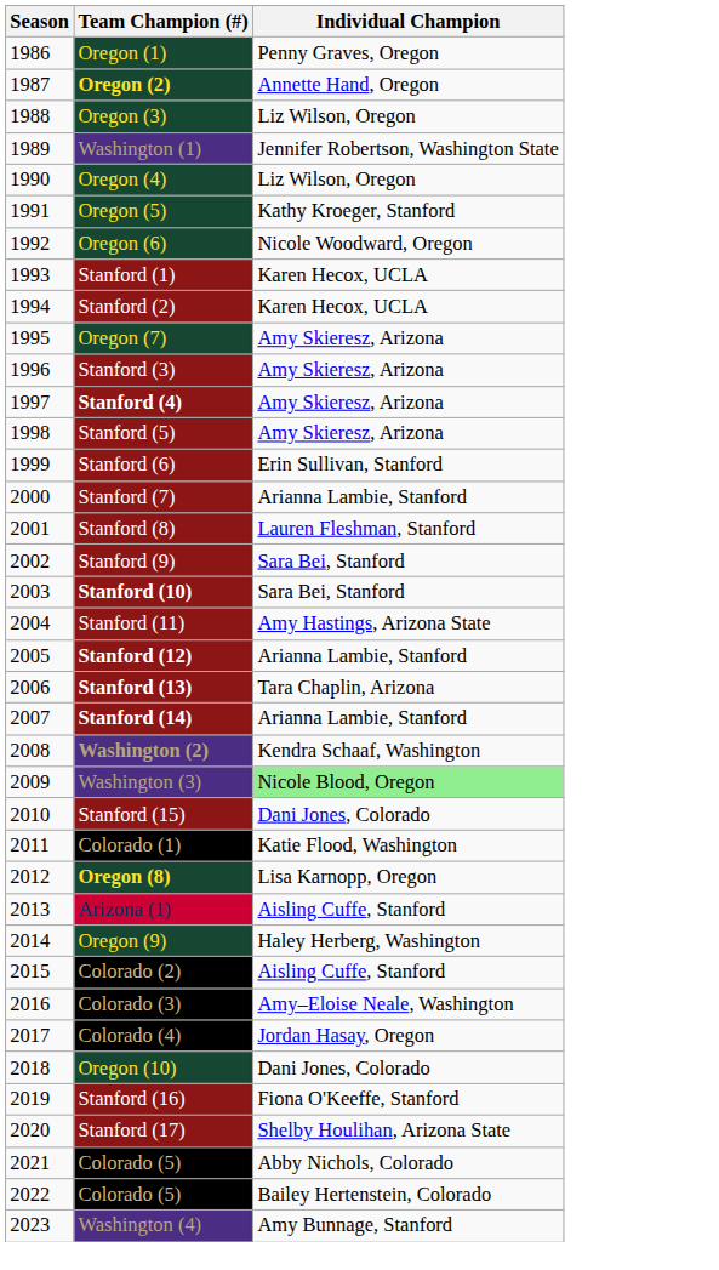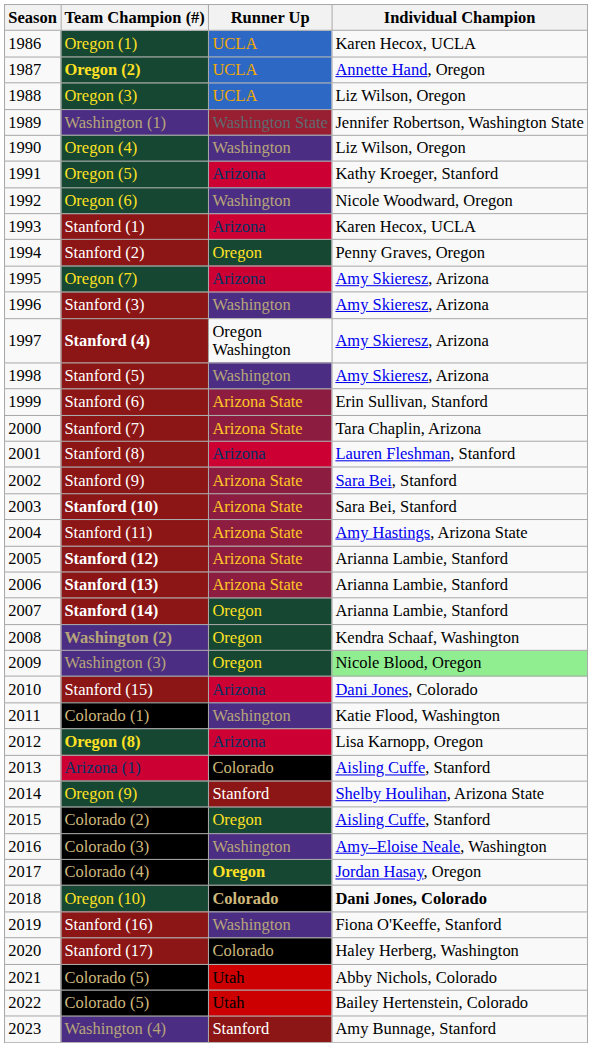+ column: Runner Up | UCLA | UCLA | UCLA | Washington State | Washington | Arizona | Washington | Arizona | Oregon | Arizona | Washington | Oregon Washington | Washington | Arizona State | Arizona State | Arizona | Arizona State | Arizona State | Arizona State | Arizona State | Arizona State | Oregon | Oregon | Oregon | Arizona | Washington | Arizona | Colorado | Stanford | Oregon | Washington | Oregon | Colorado | Washington | Colorado | Utah | Utah | Stanford
Oregon (1) | Individual Champion: Penny Graves, Oregon -> Karen Hecox, UCLA
Stanford (2) | Individual Champion: Karen Hecox, UCLA -> Penny Graves, Oregon
Stanford (7) | Individual Champion: Arianna Lambie, Stanford -> Tara Chaplin, Arizona
Stanford (13) | Individual Champion: Tara Chaplin, Arizona -> Arianna Lambie, Stanford
Oregon (9) | Individual Champion: Haley Herberg, Washington -> Shelby Houlihan, Arizona State
Oregon (10) | Individual Champion: normal -> bold
Stanford (17) | Individual Champion: Shelby Houlihan, Arizona State -> Haley Herberg, Washington
